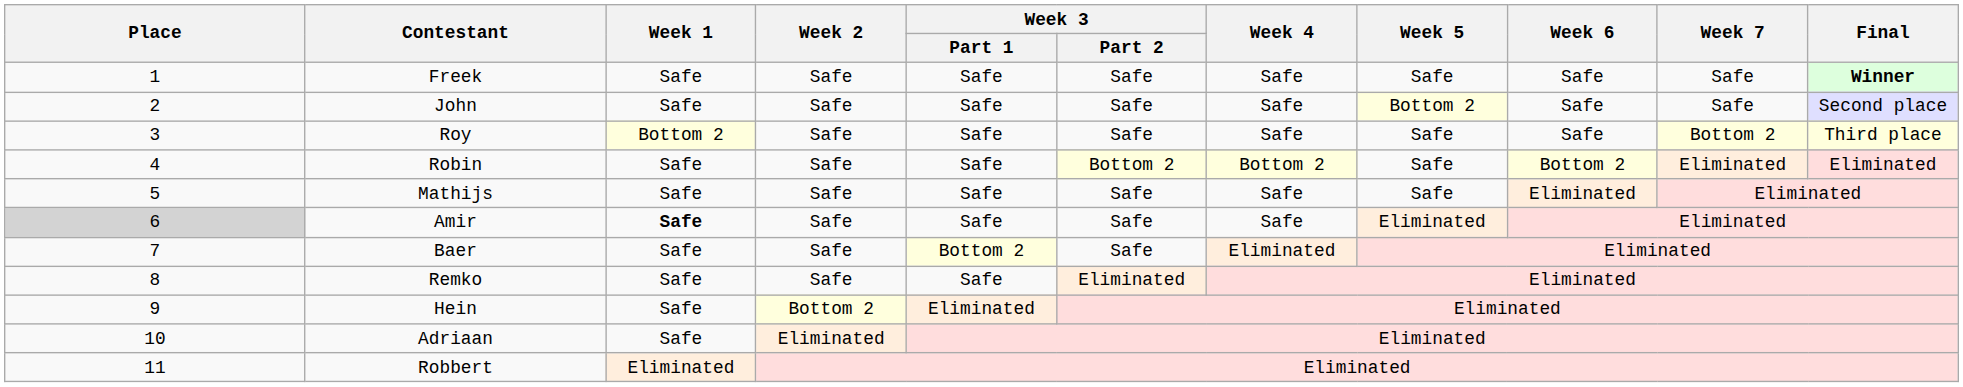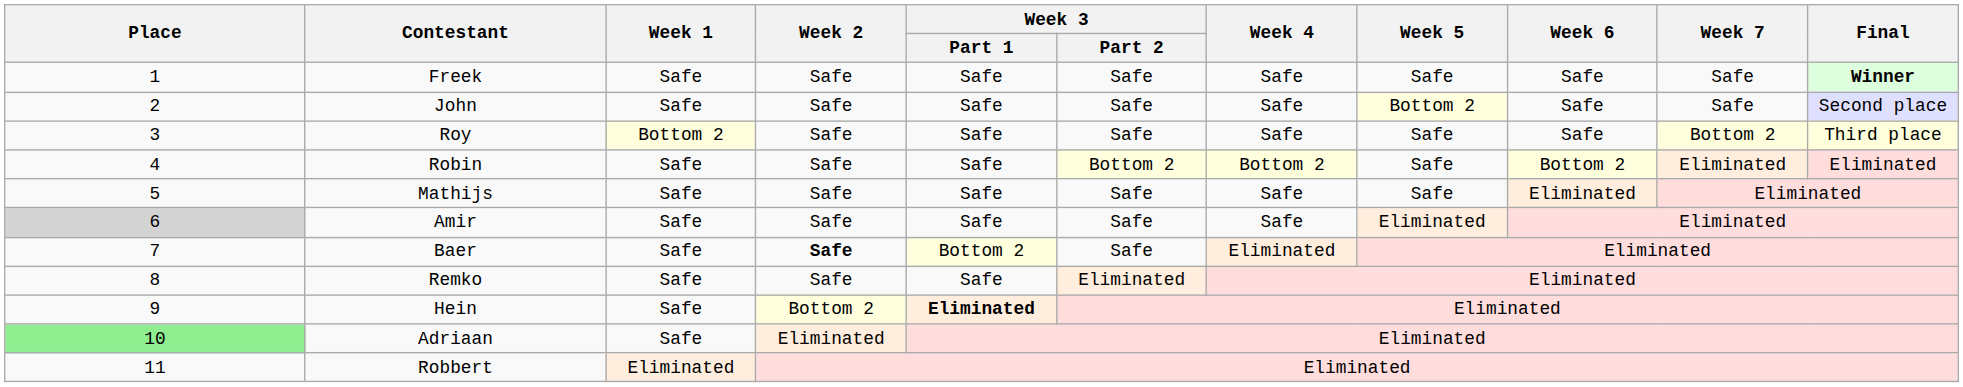Amir | Week 1: bold -> normal
Baer | Week 2: normal -> bold
Hein | Week 3 / Part 1: normal -> bold
Adriaan | Place: no background -> lightgreen background
